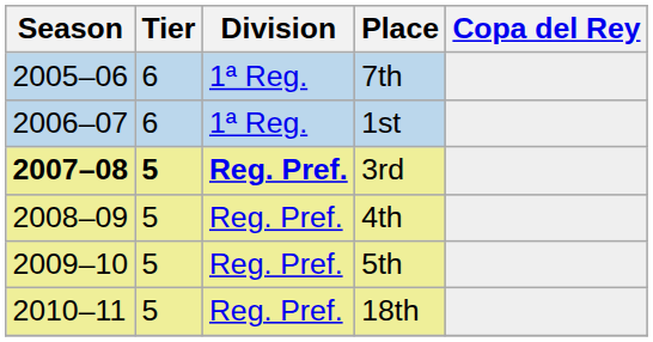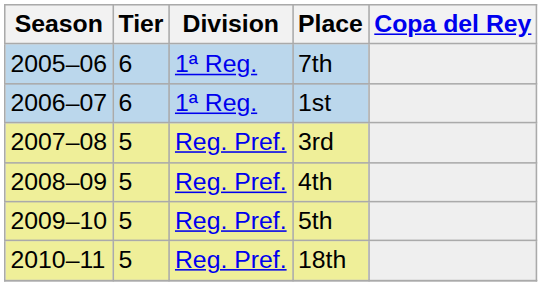3rd | Season: bold -> normal
3rd | Tier: bold -> normal
3rd | Division: bold -> normal
